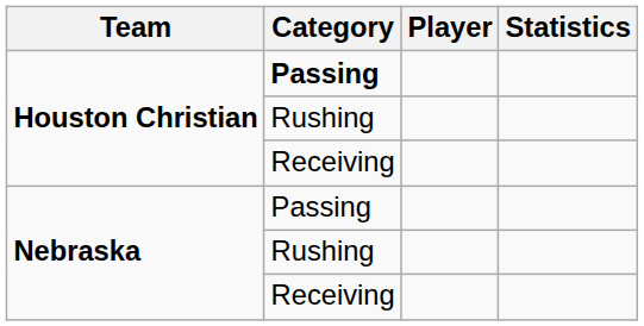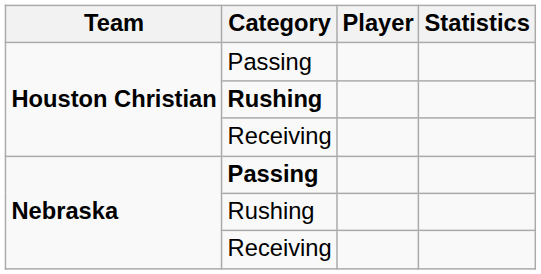Houston Christian / Passing | Category: bold -> normal
Houston Christian / Rushing | Category: normal -> bold
Nebraska / Passing | Category: normal -> bold
